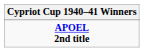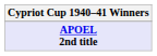row 2 | column 1: no background -> lavender background
